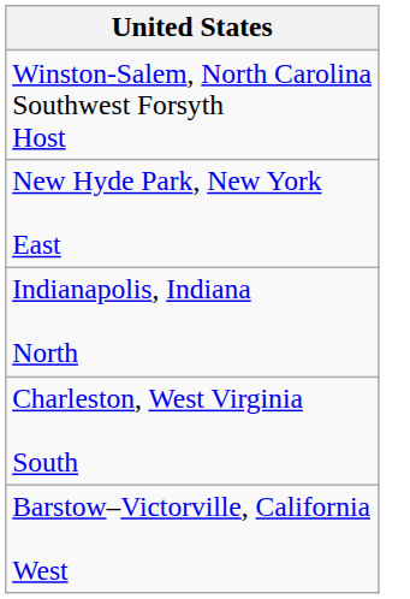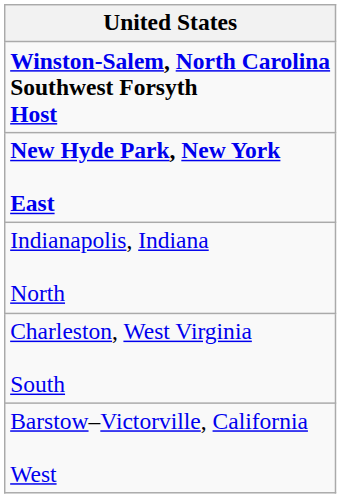row 2 | column 1: normal -> bold
row 3 | column 1: normal -> bold
